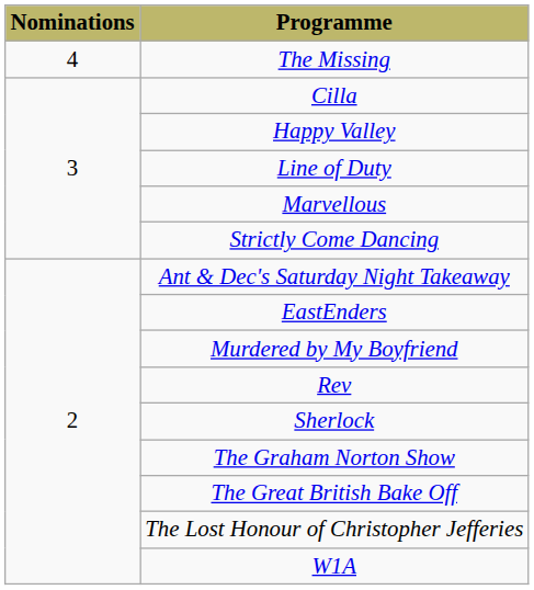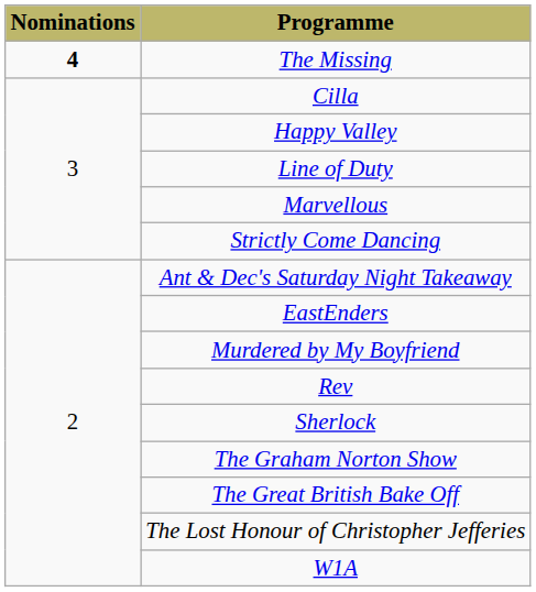The Missing | Nominations: normal -> bold
